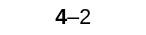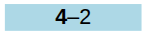row 1 | column 1: no background -> lightblue background
